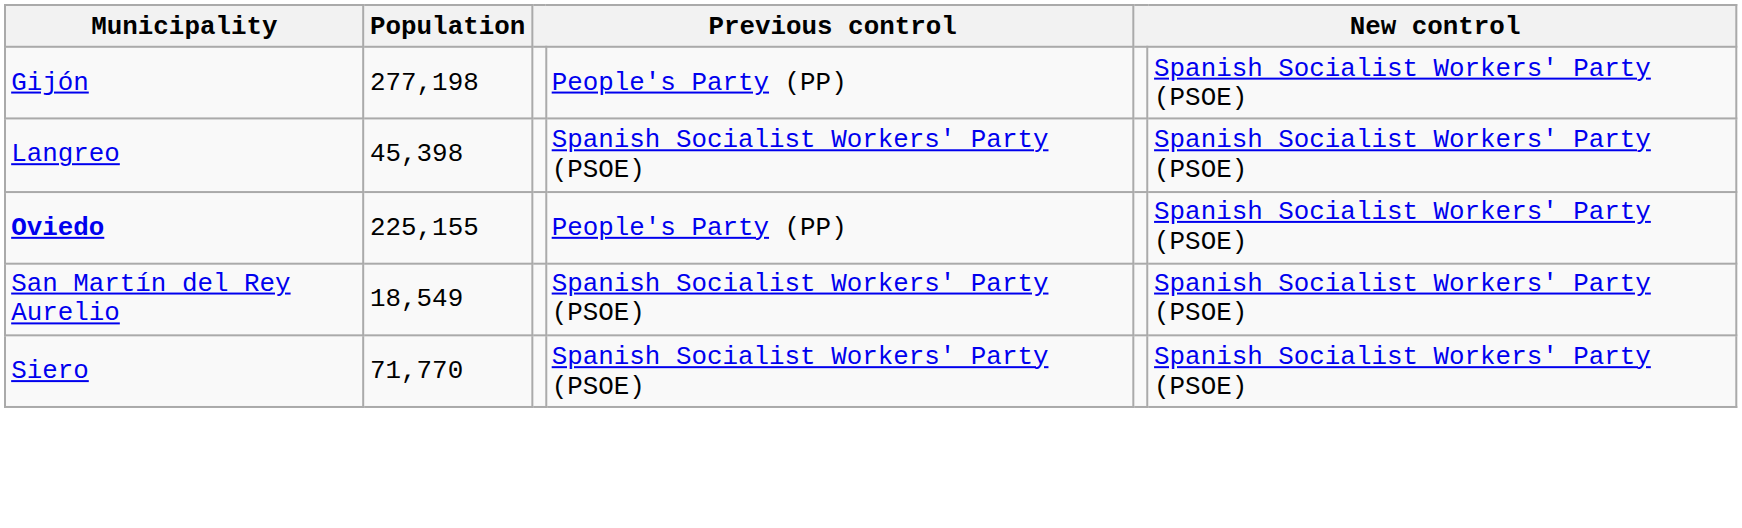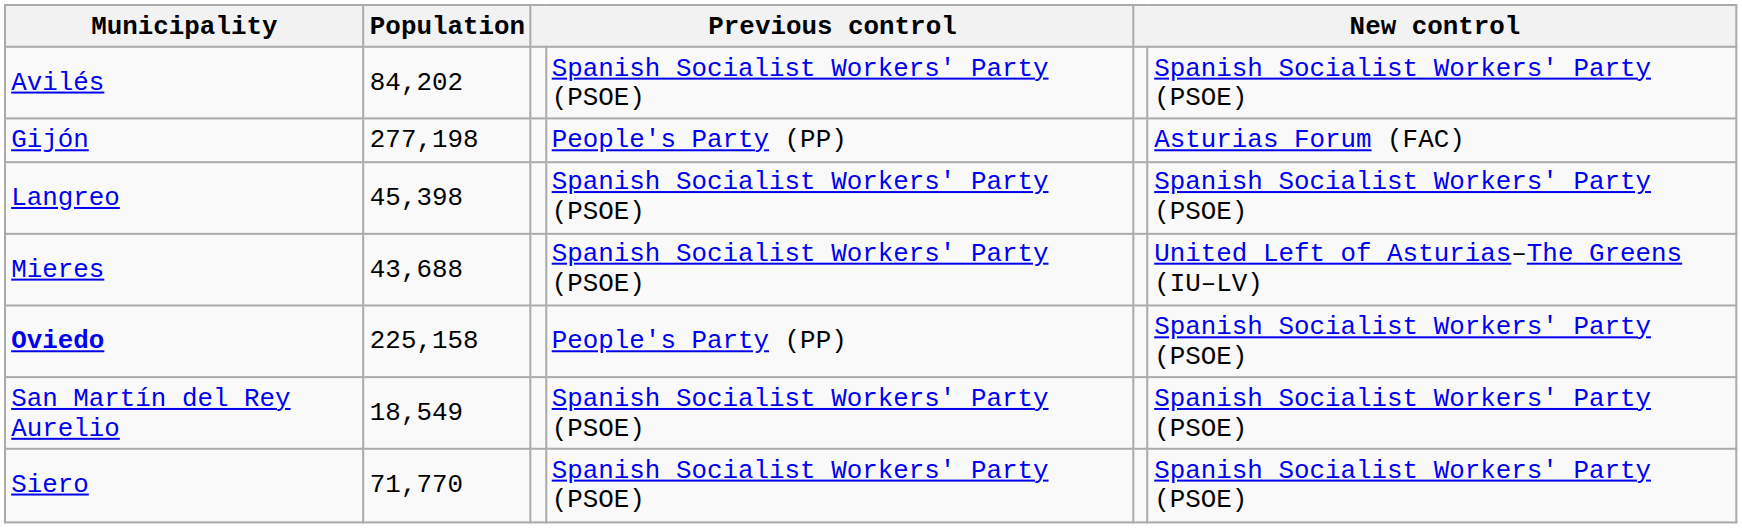+ row: Avilés | 84,202 | Spanish Socialist Workers' Party (PSOE) | Spanish Socialist Workers' Party (PSOE)
Gijón | column 6: Spanish Socialist Workers' Party (PSOE) -> Asturias Forum (FAC)
+ row: Mieres | 43,688 | Spanish Socialist Workers' Party (PSOE) | United Left of Asturias–The Greens (IU–LV)
Oviedo | Population: 225,155 -> 225,158
